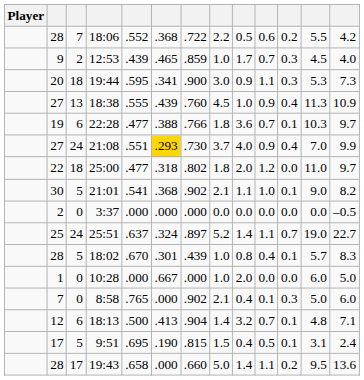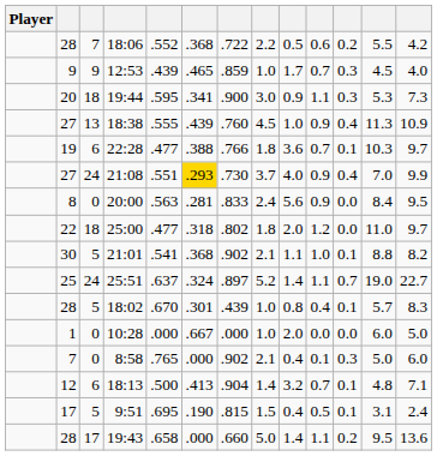12:53 | column 3: 2 -> 9
+ row: 8 | 0 | 20:00 | .563 | .281 | .833 | 2.4 | 5.6 | 0.9 | 0.0 | 8.4 | 9.5
21:01 | column 12: 9.0 -> 8.8
- row: 2 | 0 | 3:37 | .000 | .000 | .000 | 0.0 | 0.0 | 0.0 | 0.0 | 0.0 | –0.5
